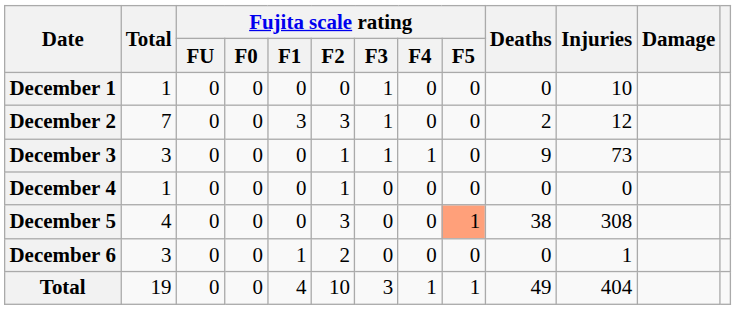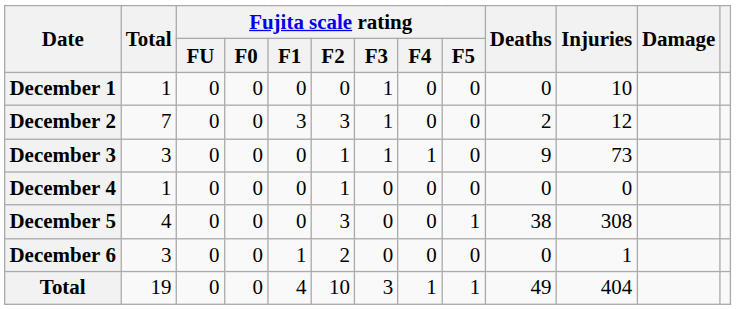December 5 | Fujita scale rating / F5: lightsalmon background -> no background
